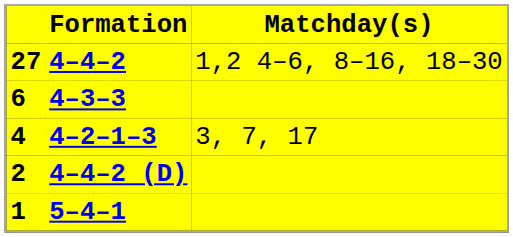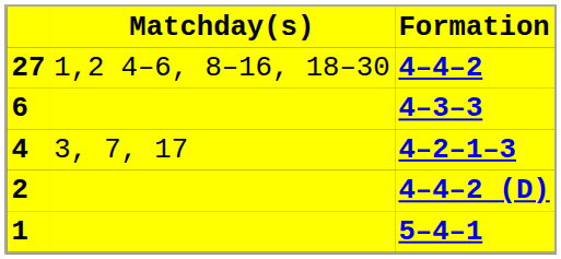columns swapped: Formation <-> Matchday(s)
